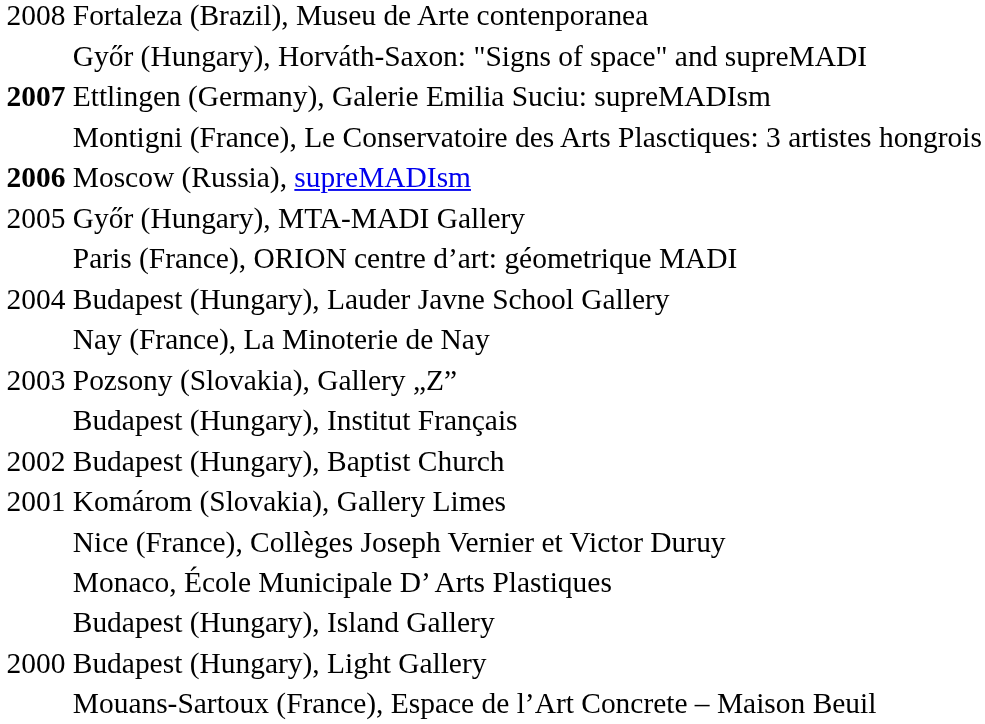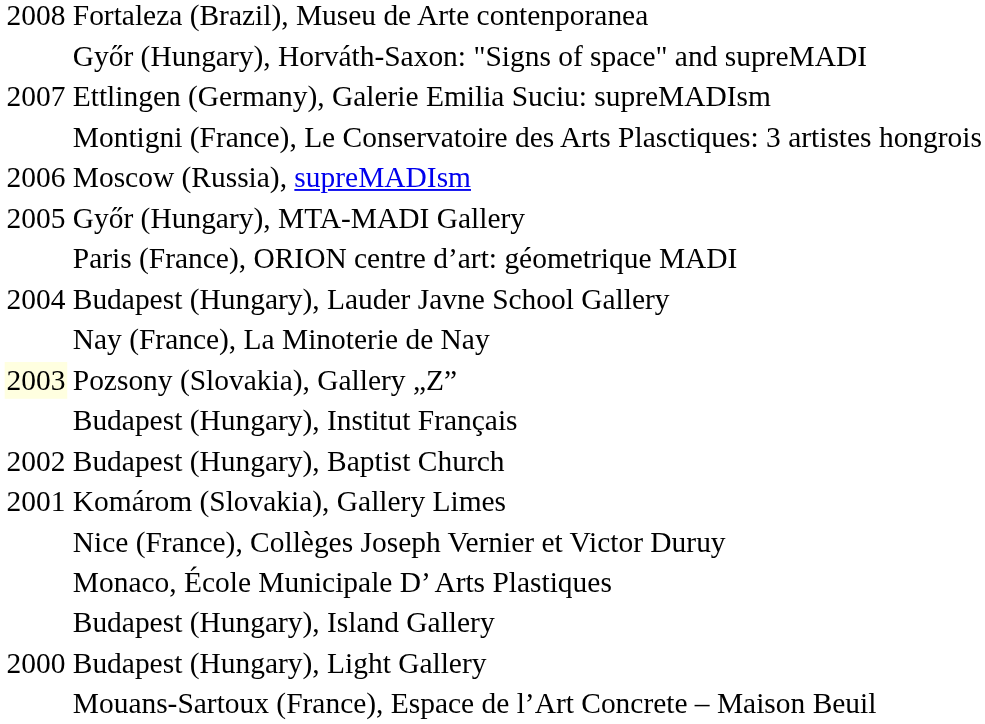Ettlingen (Germany), Galerie Emilia Suciu: supreMADIsm | column 1: bold -> normal
Moscow (Russia), supreMADIsm | column 1: bold -> normal
Pozsony (Slovakia), Gallery „Z” | column 1: no background -> lightyellow background
